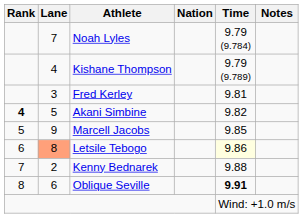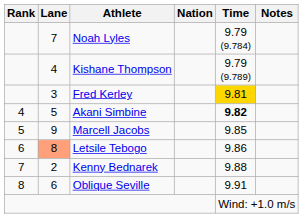Fred Kerley | Time: no background -> gold background
Akani Simbine | Rank: bold -> normal
Akani Simbine | Time: normal -> bold
Letsile Tebogo | Time: lightyellow background -> no background
Oblique Seville | Time: bold -> normal
